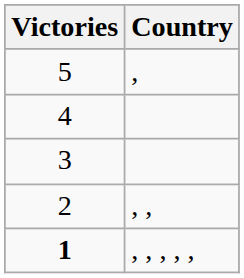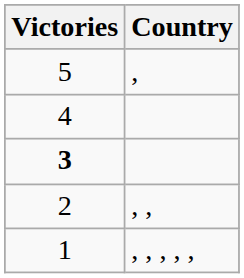3 | Victories: normal -> bold
1 | Victories: bold -> normal
